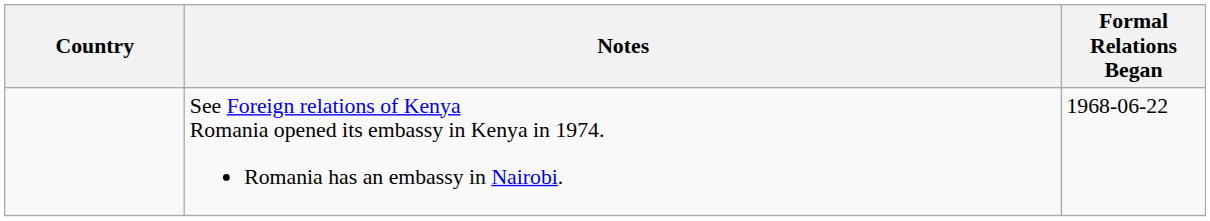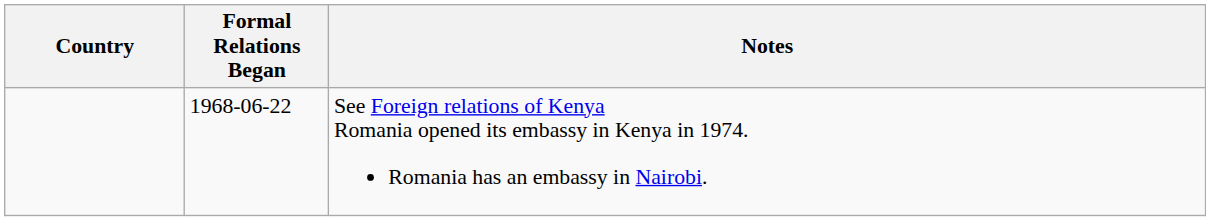columns swapped: Formal Relations Began <-> Notes
